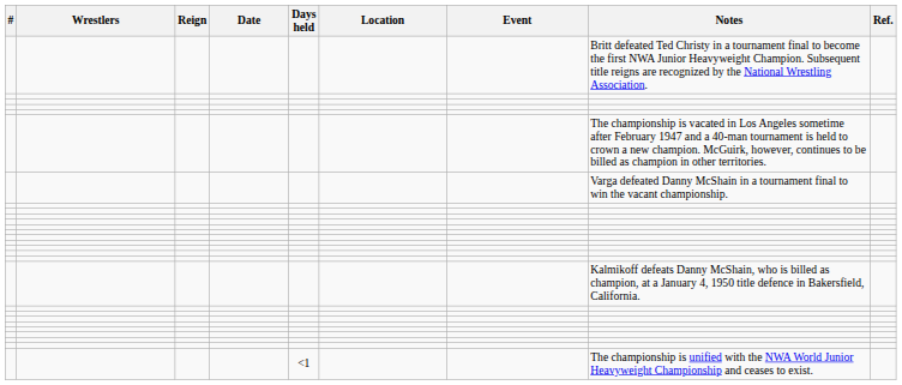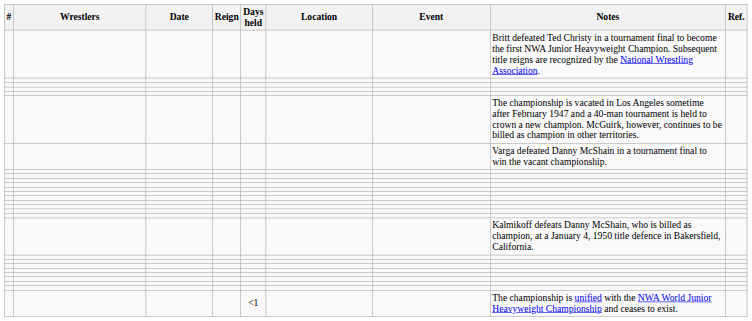columns swapped: Reign <-> Date
